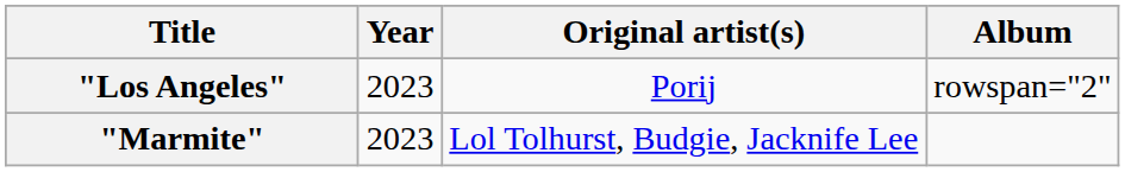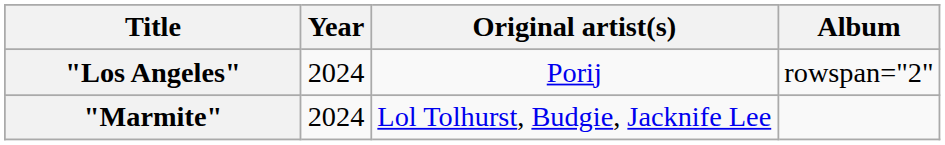"Los Angeles" | Year: 2023 -> 2024
"Marmite" | Year: 2023 -> 2024
